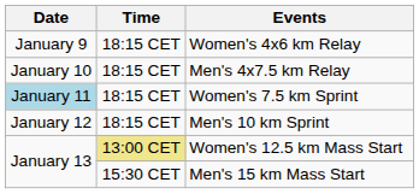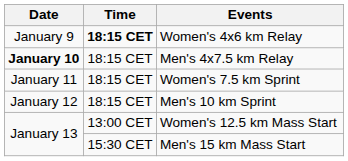Women's 4x6 km Relay | Time: normal -> bold
Men's 4x7.5 km Relay | Date: normal -> bold
Women's 7.5 km Sprint | Date: lightblue background -> no background
Women's 12.5 km Mass Start | Time: khaki background -> no background
